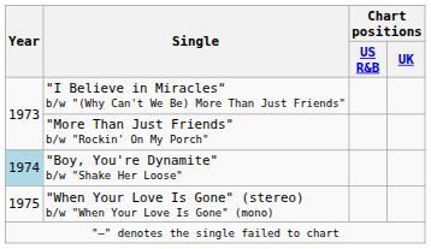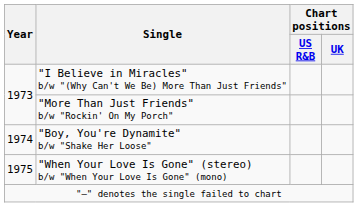"Boy, You're Dynamite" b/w "Shake Her Loose" | Year: lightblue background -> no background
